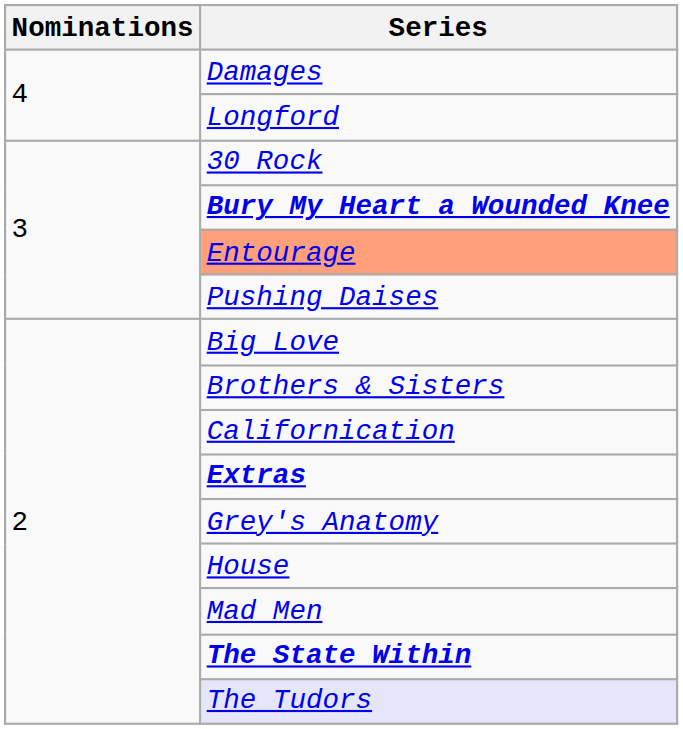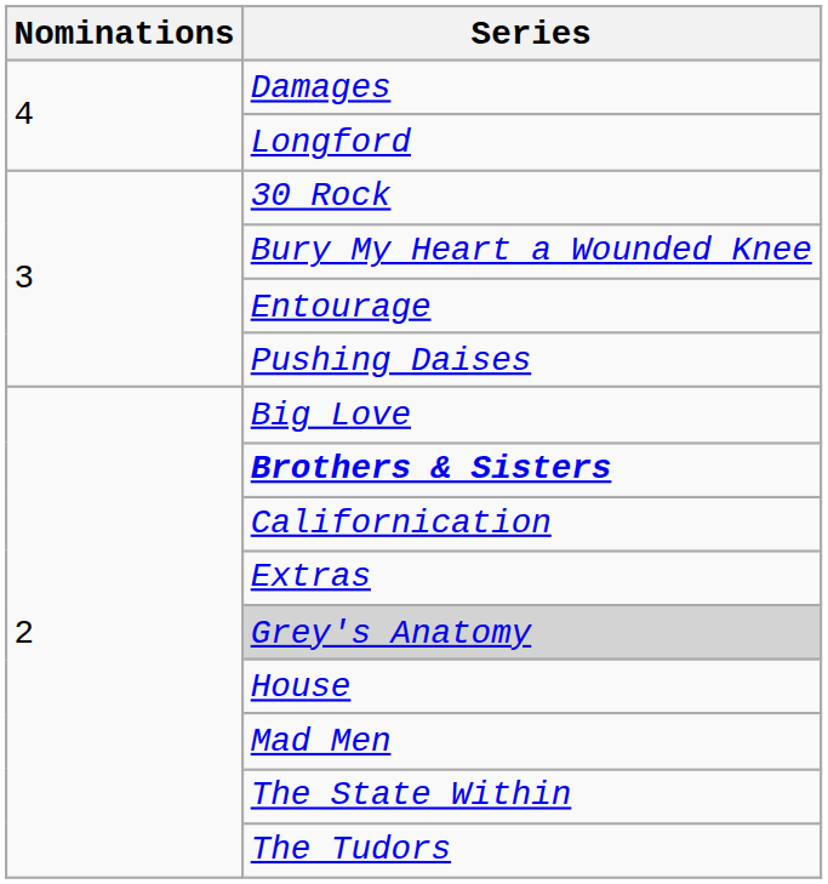Bury My Heart a Wounded Knee | Series: bold -> normal
Entourage | Series: lightsalmon background -> no background
Brothers & Sisters | Series: normal -> bold
Extras | Series: bold -> normal
Grey's Anatomy | Series: no background -> lightgrey background
The State Within | Series: bold -> normal
The Tudors | Series: lavender background -> no background
